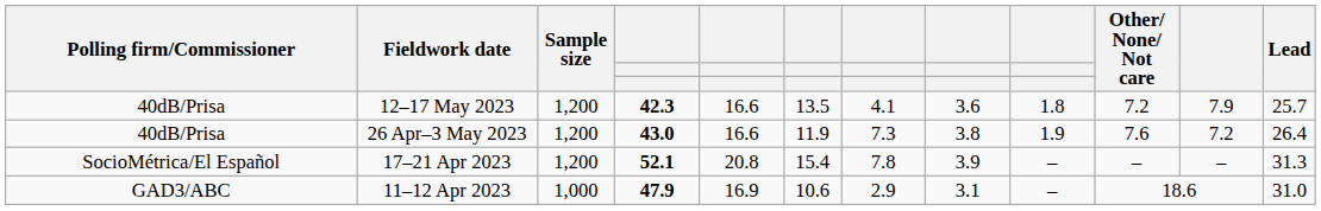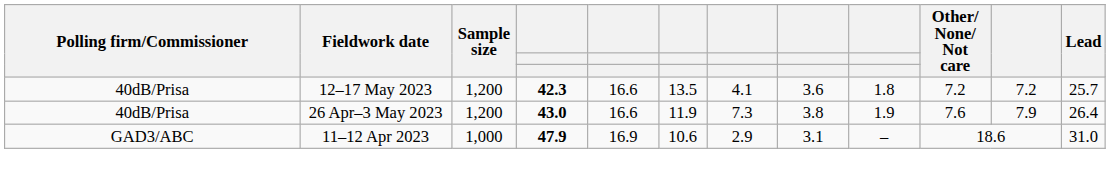12–17 May 2023 | column 11: 7.9 -> 7.2
26 Apr–3 May 2023 | column 11: 7.2 -> 7.9
- row: SocioMétrica/El Español | 17–21 Apr 2023 | 1,200 | 52.1 | 20.8 | 15.4 | 7.8 | 3.9 | – | – | – | 31.3
